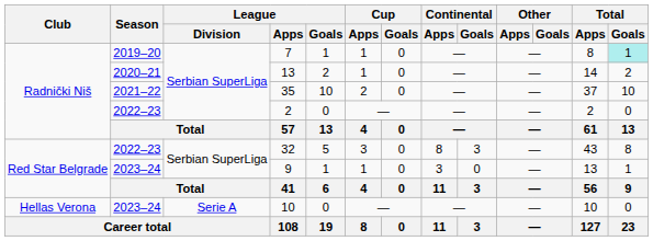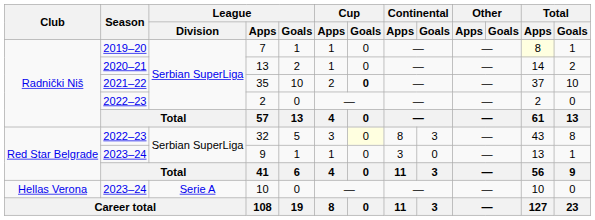7 | Total / Apps: no background -> lightyellow background
7 | Total / Goals: paleturquoise background -> no background
35 | Cup / Goals: normal -> bold
32 | Cup / Goals: no background -> lightyellow background
